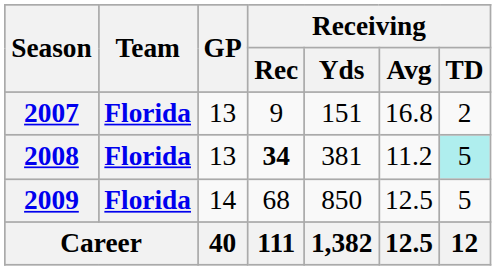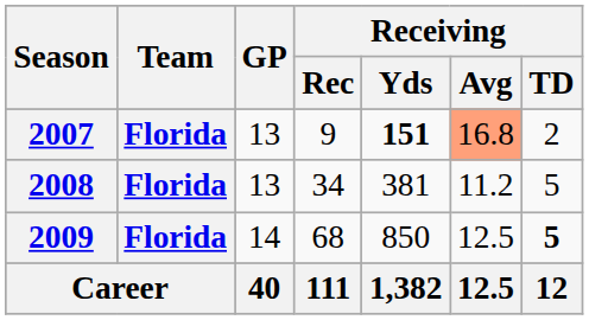2007 | Receiving / Yds: normal -> bold
2007 | Receiving / Avg: no background -> lightsalmon background
2008 | Receiving / Rec: bold -> normal
2008 | Receiving / TD: paleturquoise background -> no background
2009 | Receiving / TD: normal -> bold
